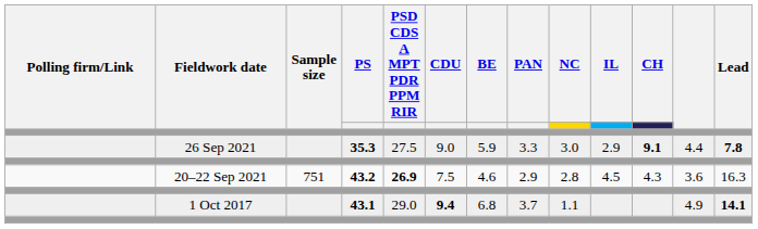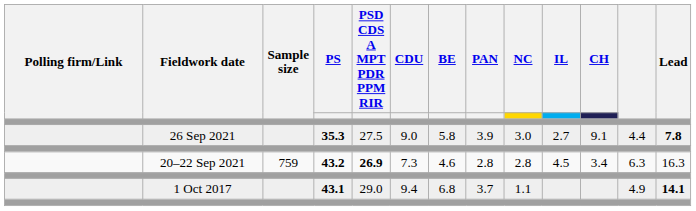26 Sep 2021 | BE: 5.9 -> 5.8
26 Sep 2021 | PAN: 3.3 -> 3.9
26 Sep 2021 | IL: 2.9 -> 2.7
26 Sep 2021 | CH: bold -> normal
20–22 Sep 2021 | Sample size: 751 -> 759
20–22 Sep 2021 | CDU: 7.5 -> 7.3
20–22 Sep 2021 | PAN: 2.9 -> 2.8
20–22 Sep 2021 | CH: 4.3 -> 3.4
20–22 Sep 2021 | column 12: 3.6 -> 6.3
1 Oct 2017 | CDU: bold -> normal
